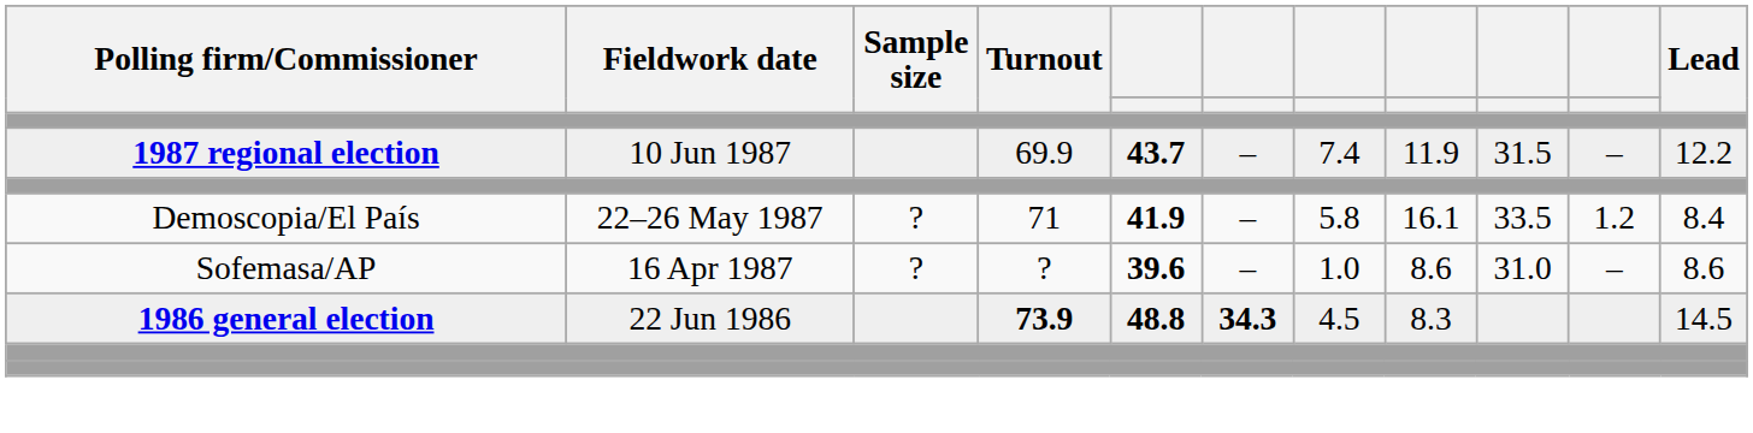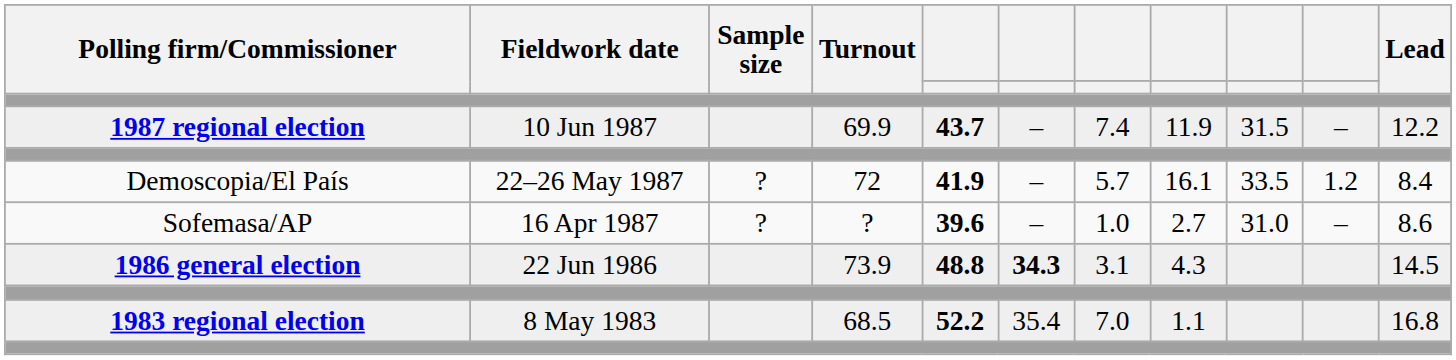Demoscopia/El País | Turnout: 71 -> 72
Demoscopia/El País | column 7: 5.8 -> 5.7
Sofemasa/AP | column 8: 8.6 -> 2.7
1986 general election | Turnout: bold -> normal
1986 general election | column 7: 4.5 -> 3.1
1986 general election | column 8: 8.3 -> 4.3
+ row: 1983 regional election | 8 May 1983 | 68.5 | 52.2 | 35.4 | 7.0 | 1.1 | 16.8
